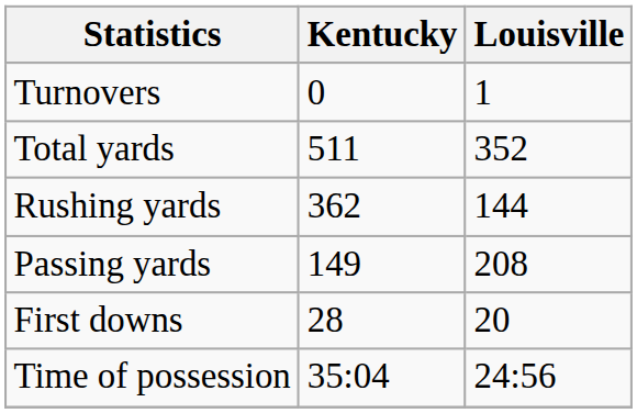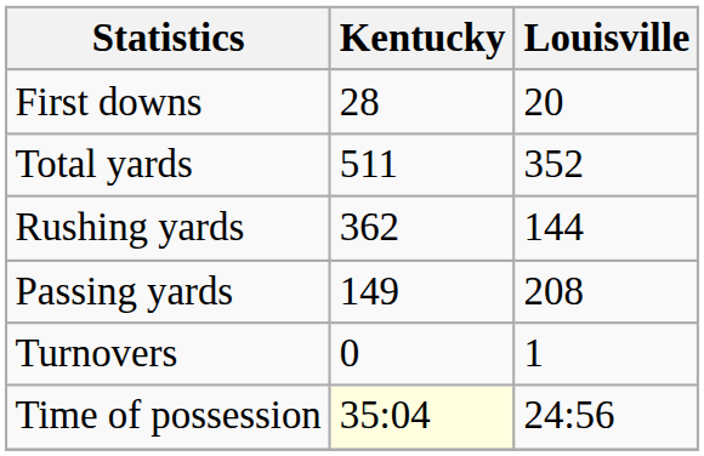rows swapped: First downs <-> Turnovers
Time of possession | Kentucky: no background -> lightyellow background
